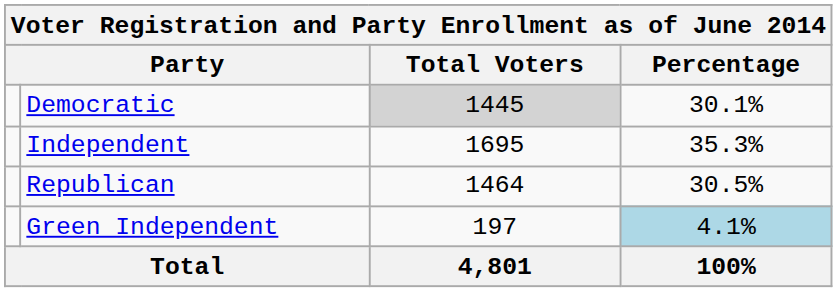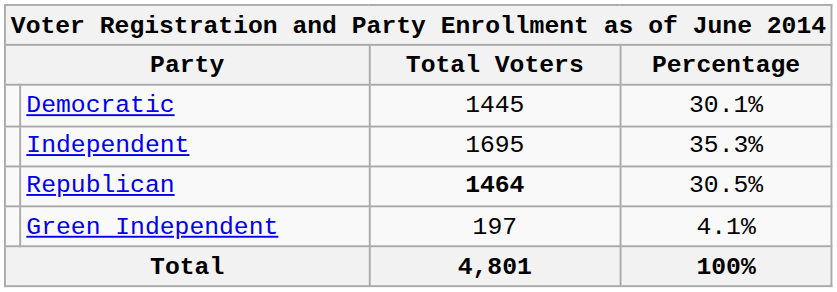Democratic | Total Voters: lightgrey background -> no background
Republican | Total Voters: normal -> bold
Green Independent | Percentage: lightblue background -> no background
